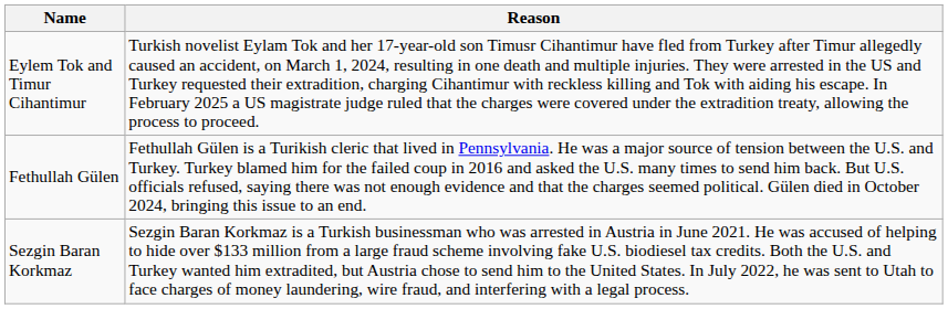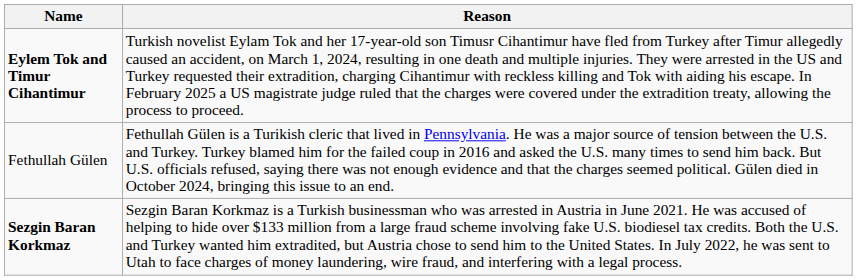Eylem Tok and Timur Cihantimur | Name: normal -> bold
Sezgin Baran Korkmaz | Name: normal -> bold
